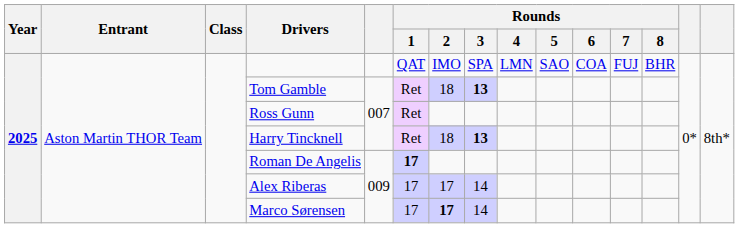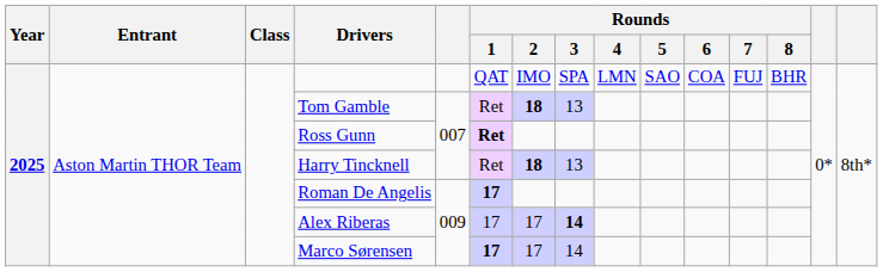Tom Gamble | Rounds / 2: normal -> bold
Tom Gamble | Rounds / 3: bold -> normal
Ross Gunn | Rounds / 1: normal -> bold
Harry Tincknell | Rounds / 2: normal -> bold
Harry Tincknell | Rounds / 3: bold -> normal
Alex Riberas | Rounds / 3: normal -> bold
Marco Sørensen | Rounds / 1: normal -> bold
Marco Sørensen | Rounds / 2: bold -> normal
